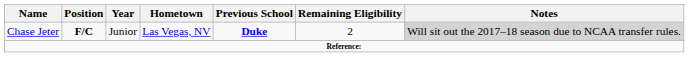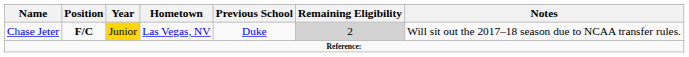Chase Jeter | Year: no background -> gold background
Chase Jeter | Previous School: bold -> normal
Chase Jeter | Remaining Eligibility: no background -> lightgrey background
Chase Jeter | Notes: lightgrey background -> no background
